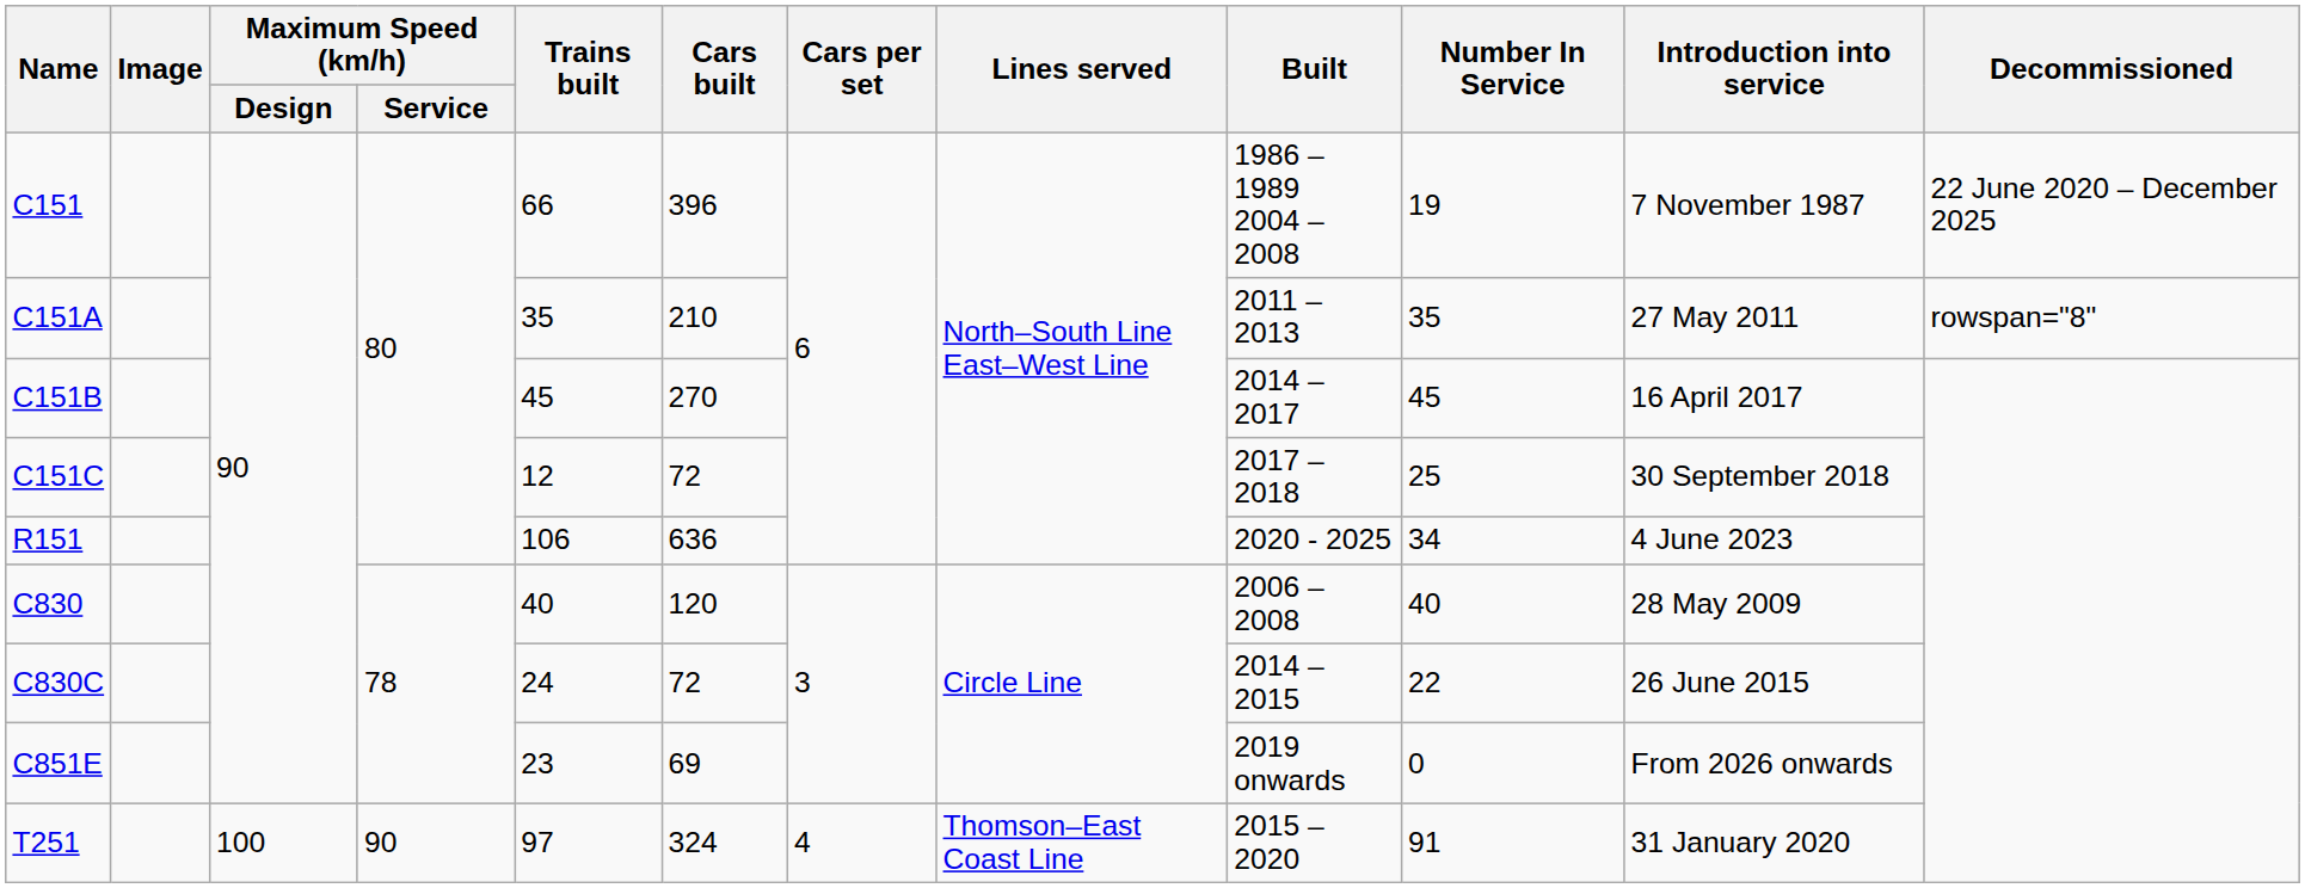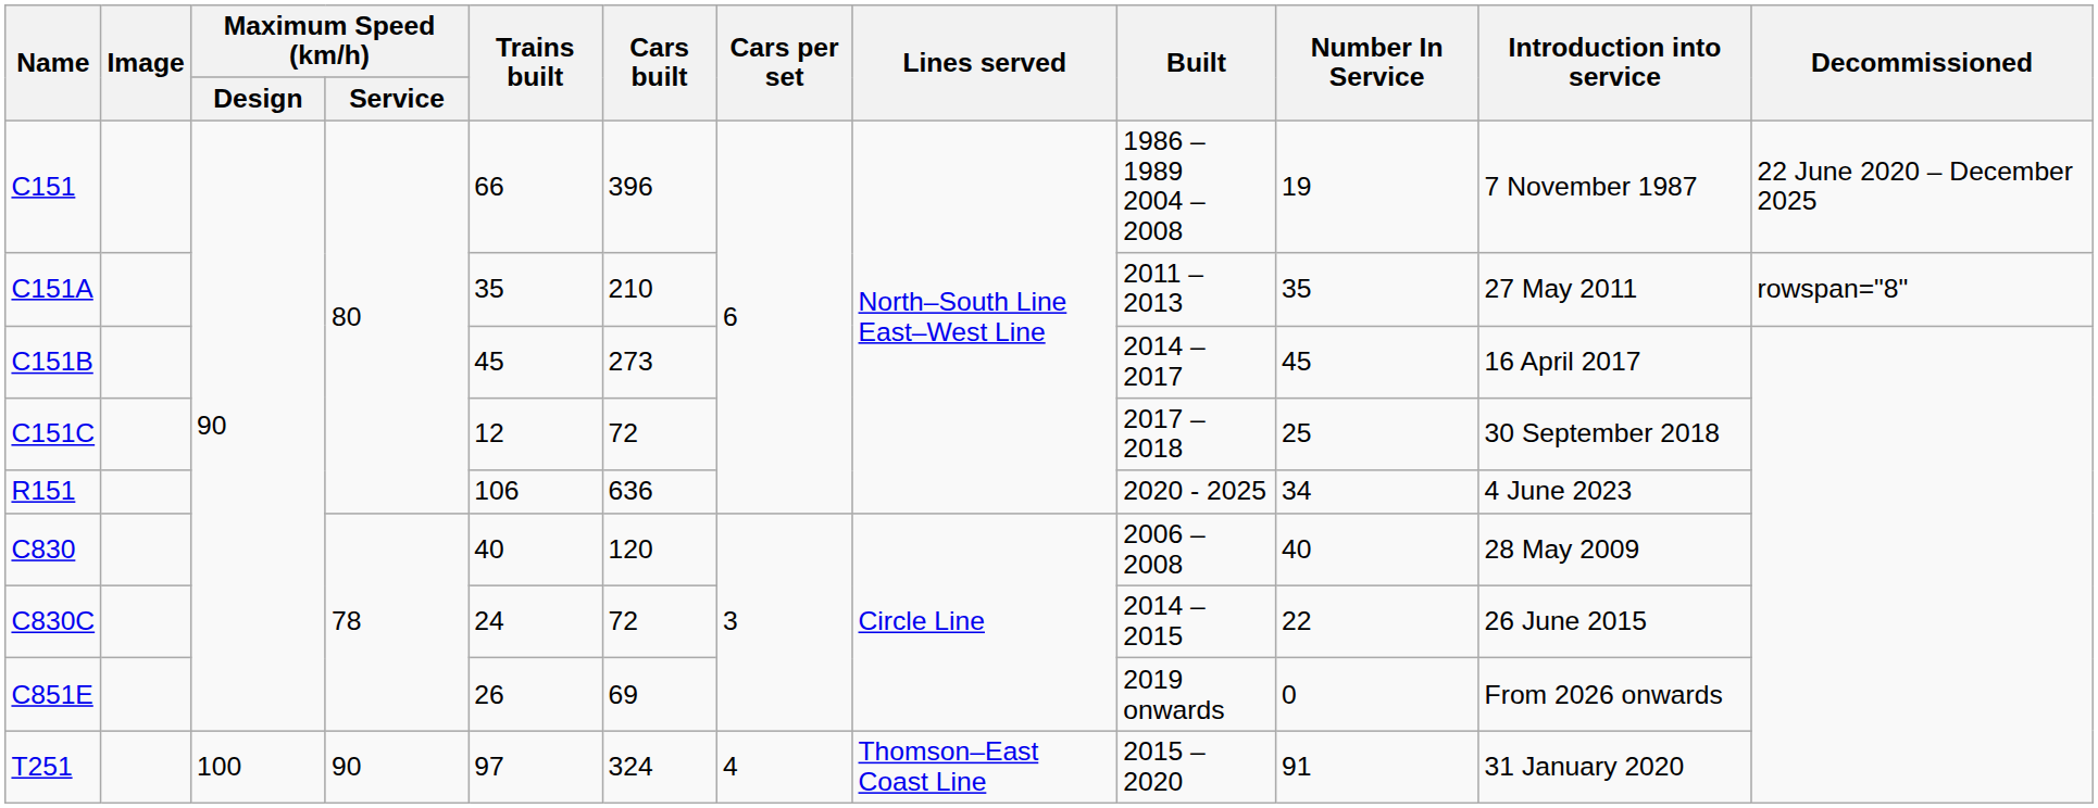C151B | Cars built: 270 -> 273
C851E | Trains built: 23 -> 26
